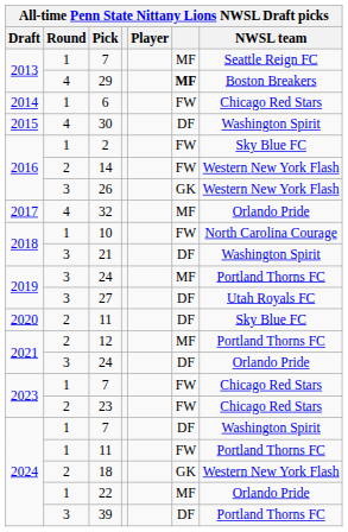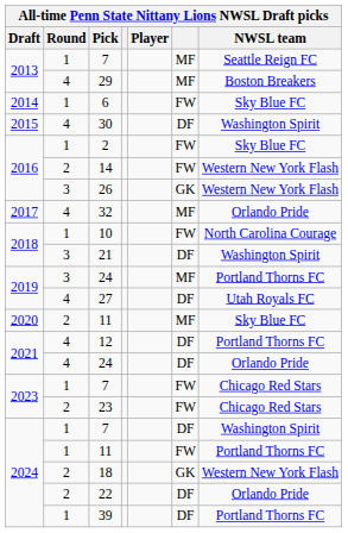29 | column 6: bold -> normal
6 | NWSL team: Chicago Red Stars -> Sky Blue FC
27 | Round: 3 -> 4
2020 / 11 | column 6: DF -> MF
12 | Round: 2 -> 4
12 | column 6: MF -> DF
2021 / 24 | Round: 3 -> 4
22 | Round: 1 -> 2
22 | column 6: MF -> DF
39 | Round: 3 -> 1
